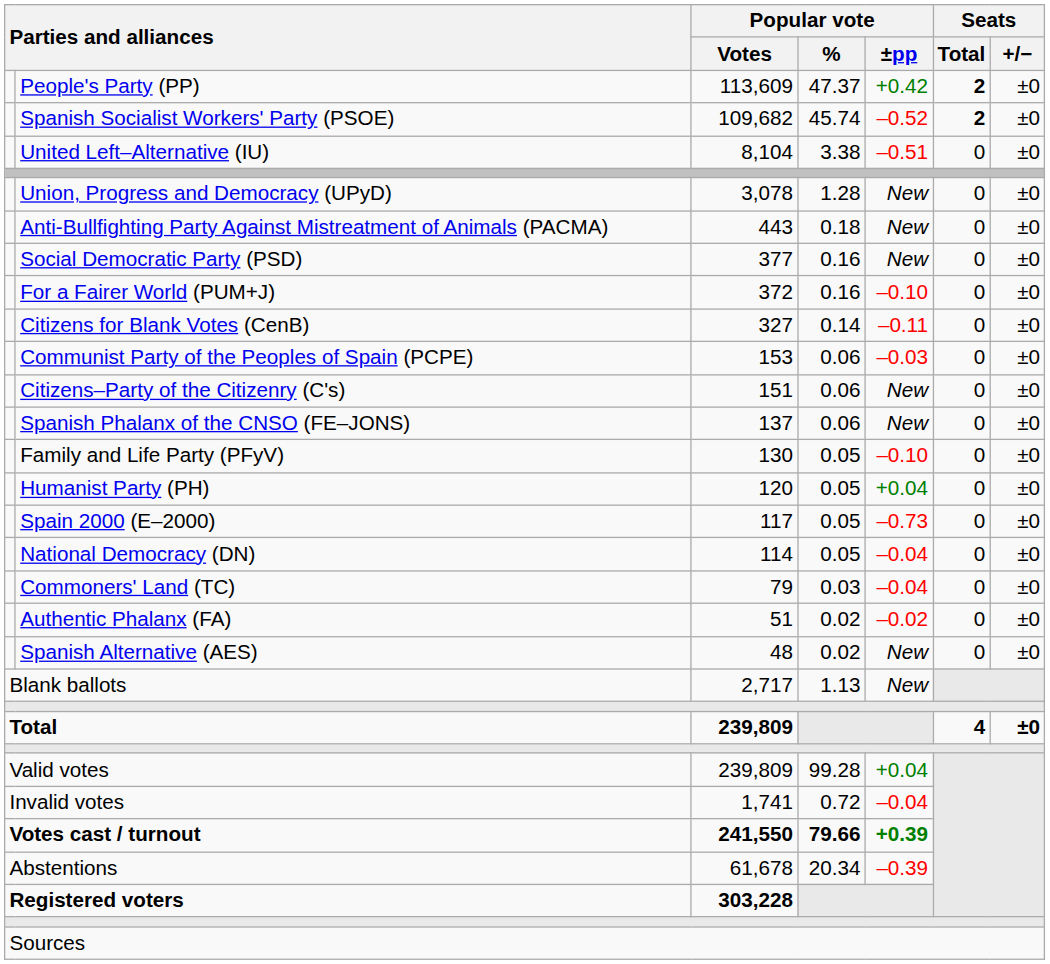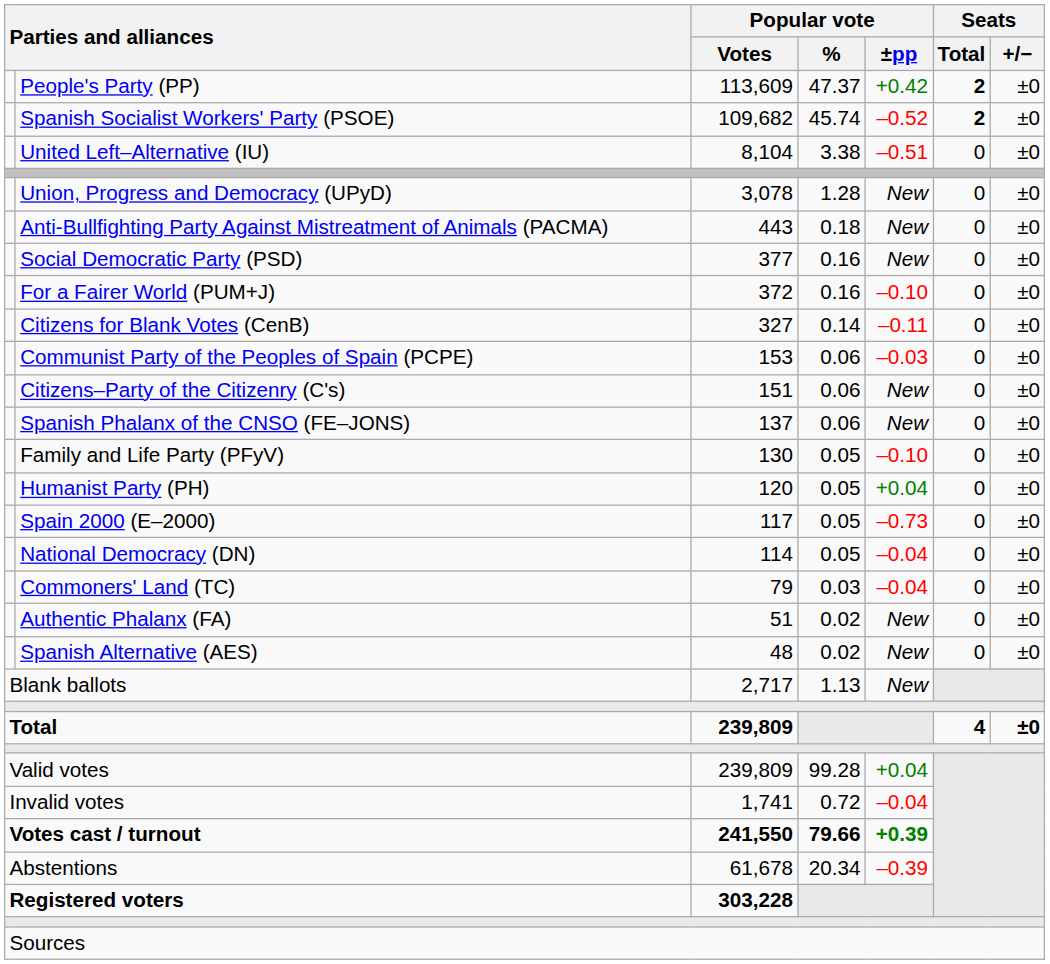Authentic Phalanx (FA) | Popular vote / ±pp: –0.02 -> New
